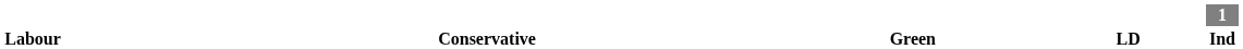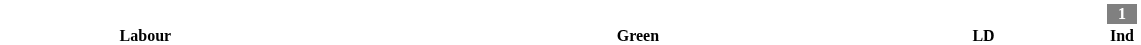- column: 15 | Conservative
